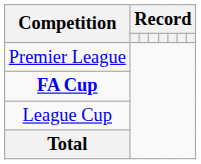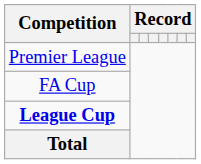FA Cup | Competition: bold -> normal
League Cup | Competition: normal -> bold
